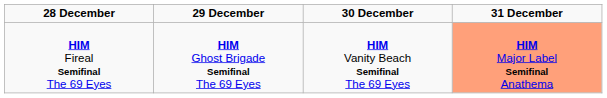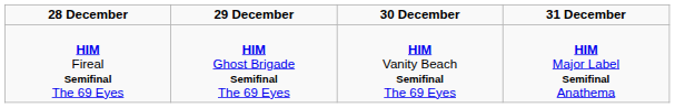HIM Fireal Semifinal The 69 Eyes | column 4: lightsalmon background -> no background
